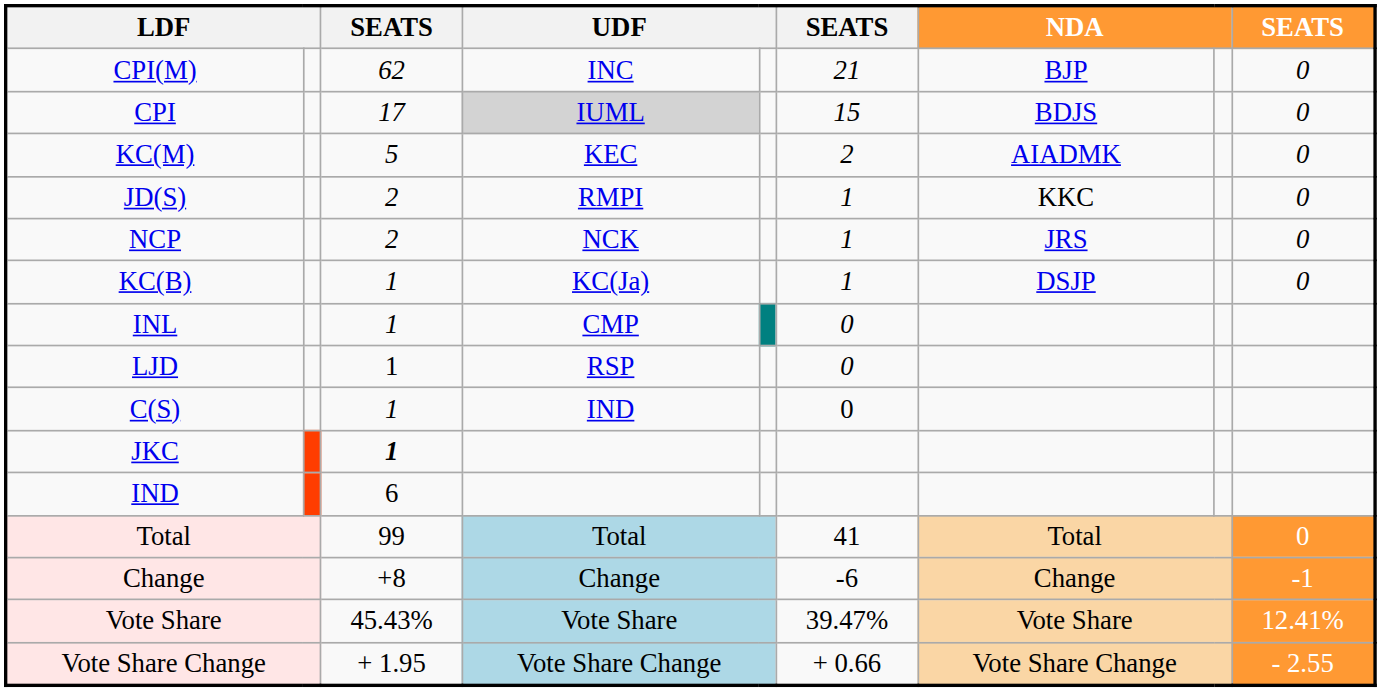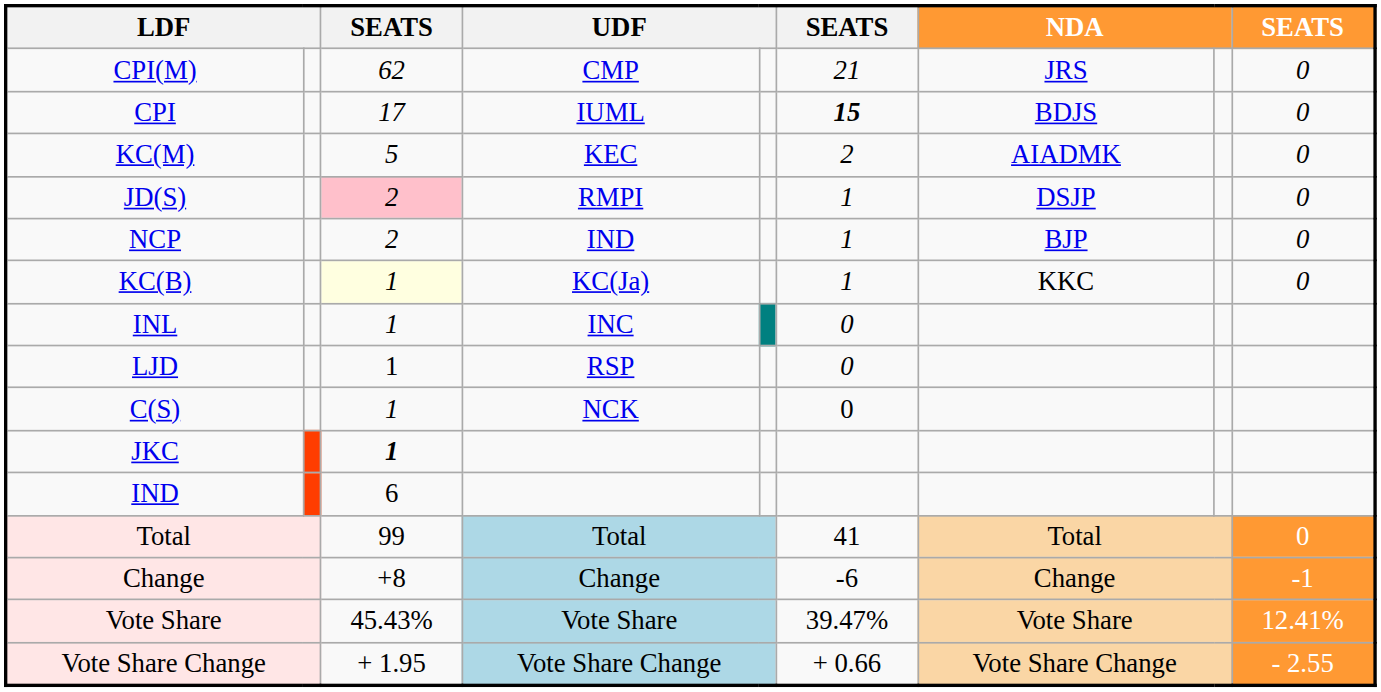CPI(M) | column 4: INC -> CMP
CPI(M) | column 7: BJP -> JRS
CPI | column 4: lightgrey background -> no background
CPI | column 6: normal -> bold
JD(S) | column 3: no background -> pink background
JD(S) | column 7: KKC -> DSJP
NCP | column 4: NCK -> IND
NCP | column 7: JRS -> BJP
KC(B) | column 3: no background -> lightyellow background
KC(B) | column 7: DSJP -> KKC
INL | column 4: CMP -> INC
C(S) | column 4: IND -> NCK
